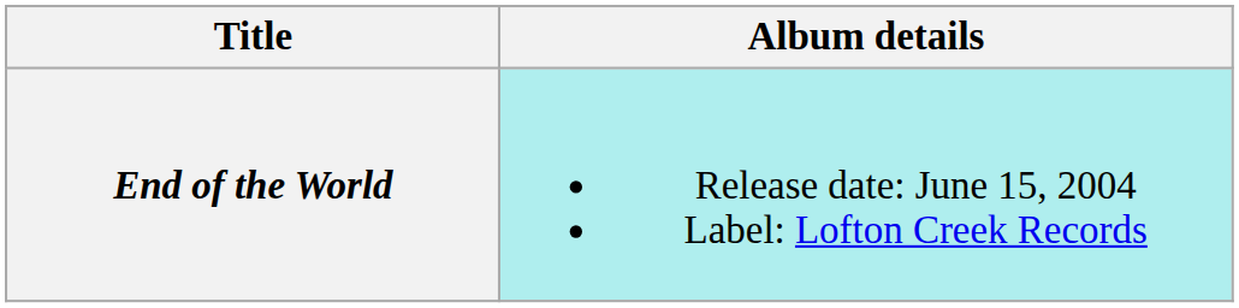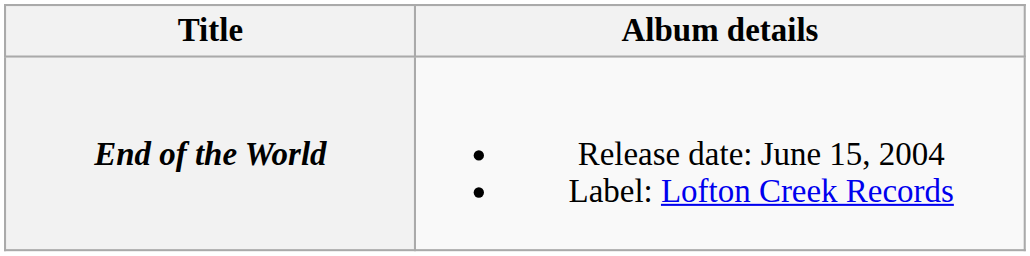End of the World | Album details: paleturquoise background -> no background
